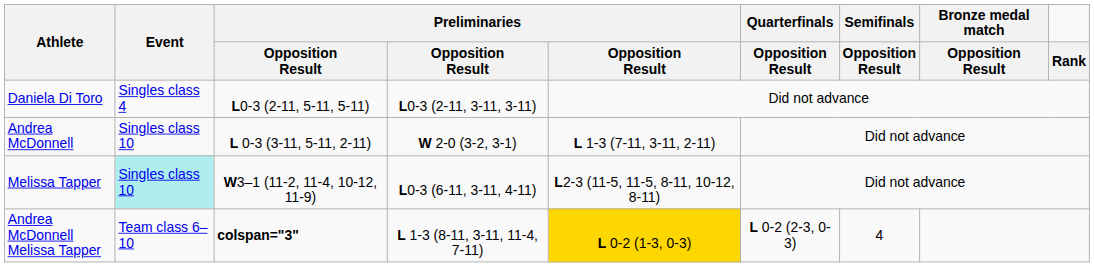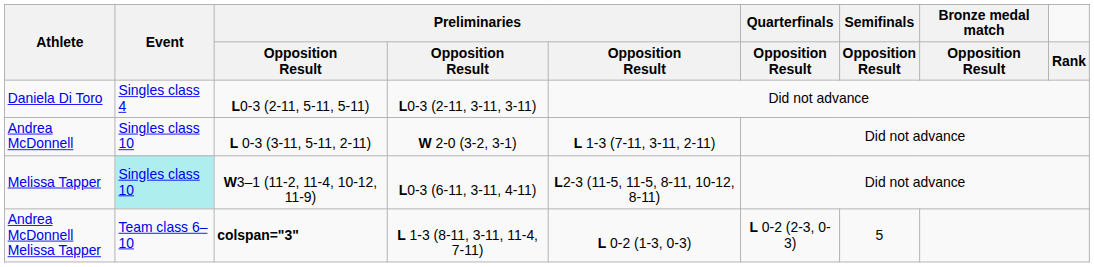Andrea McDonnell Melissa Tapper | column 5: gold background -> no background
Andrea McDonnell Melissa Tapper | Semifinals / Opposition Result: 4 -> 5
